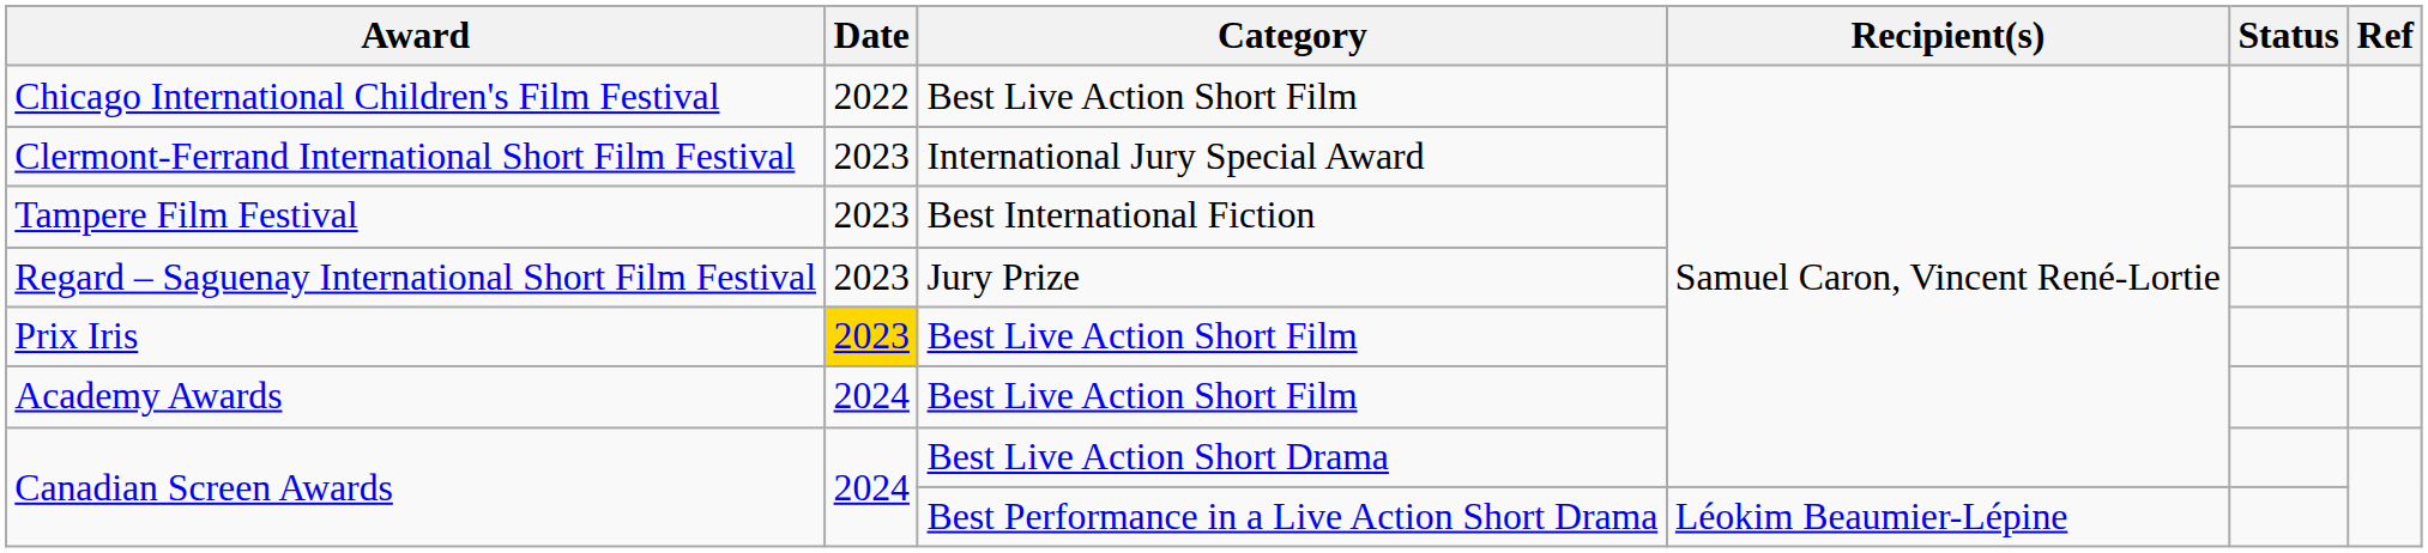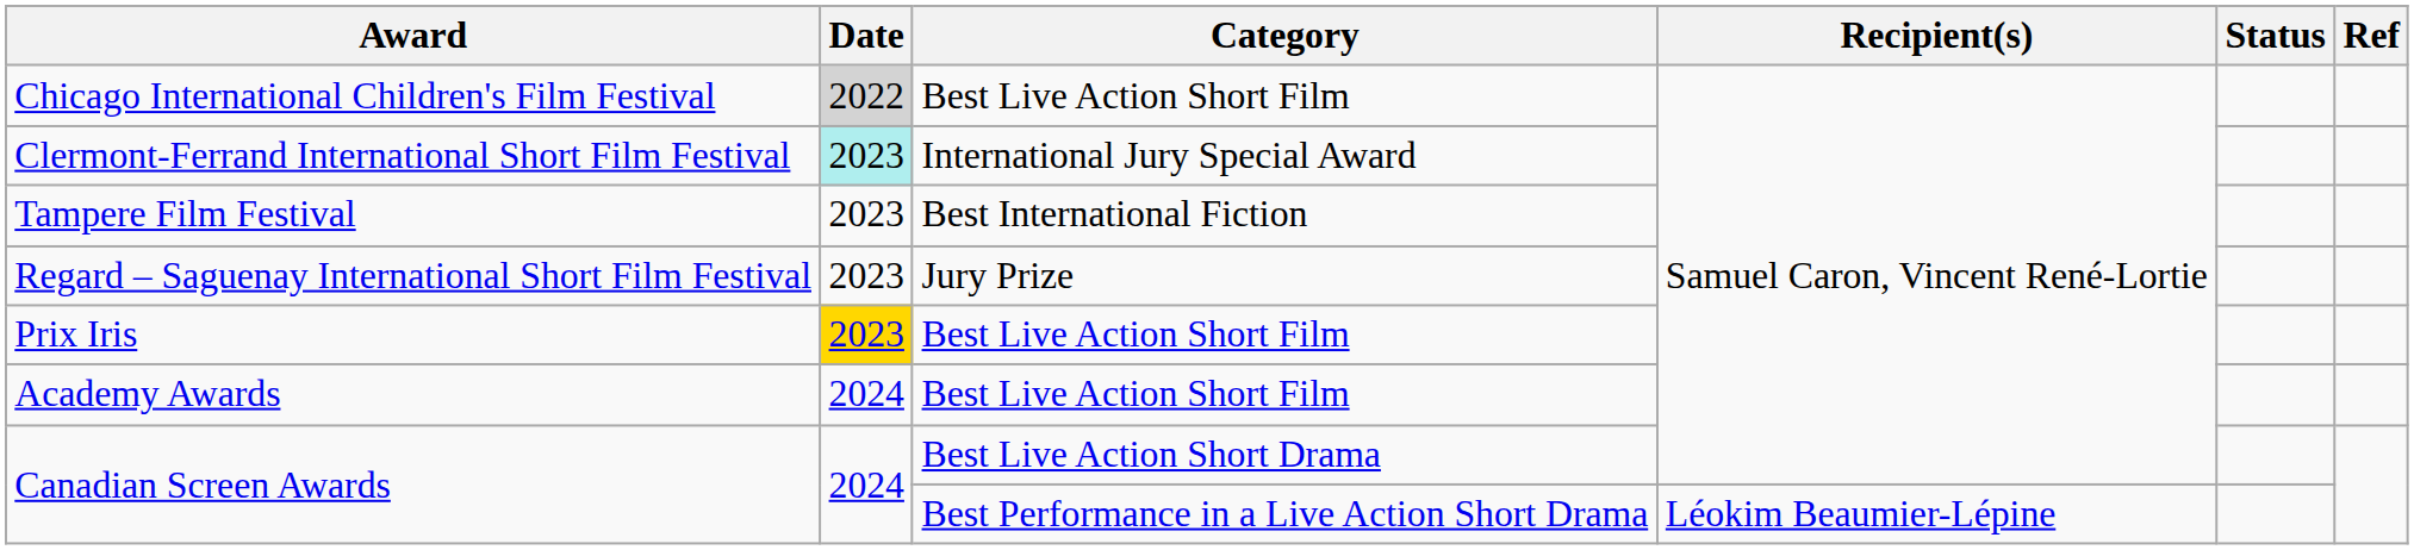Chicago International Children's Film Festival | Date: no background -> lightgrey background
Clermont-Ferrand International Short Film Festival | Date: no background -> paleturquoise background
